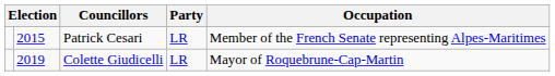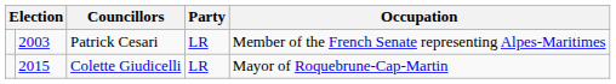Patrick Cesari | column 2: 2015 -> 2003
Colette Giudicelli | column 2: 2019 -> 2015
